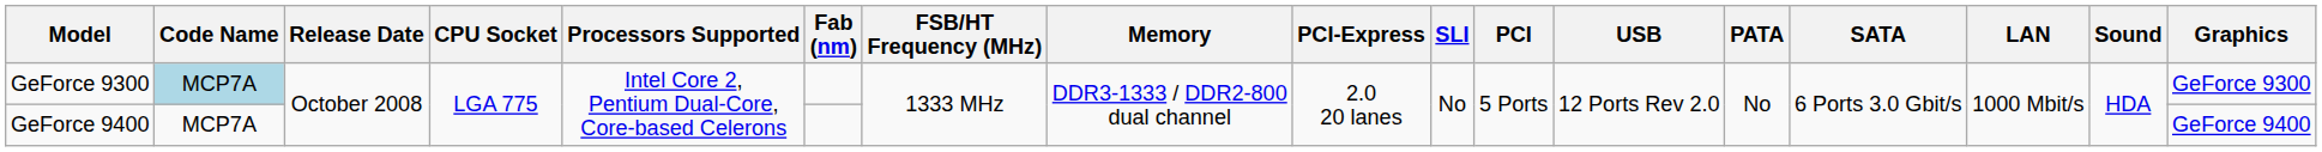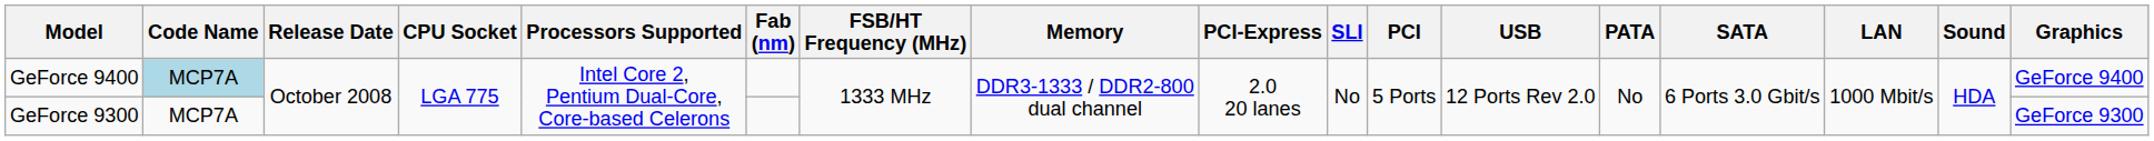row 2 | Model: GeForce 9300 -> GeForce 9400
row 2 | Graphics: GeForce 9300 -> GeForce 9400
row 3 | Model: GeForce 9400 -> GeForce 9300
row 3 | Graphics: GeForce 9400 -> GeForce 9300
